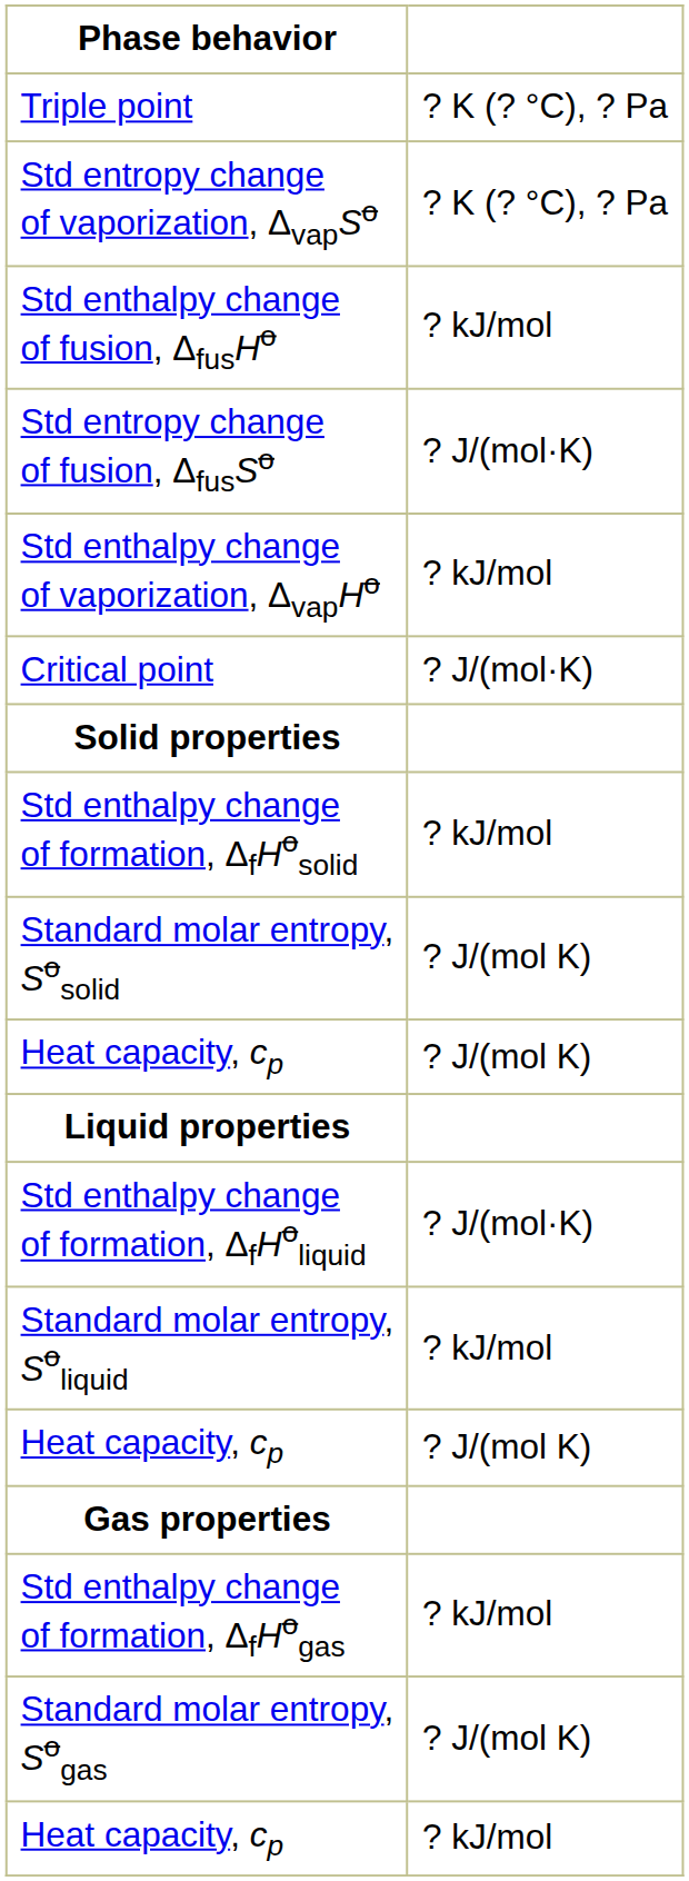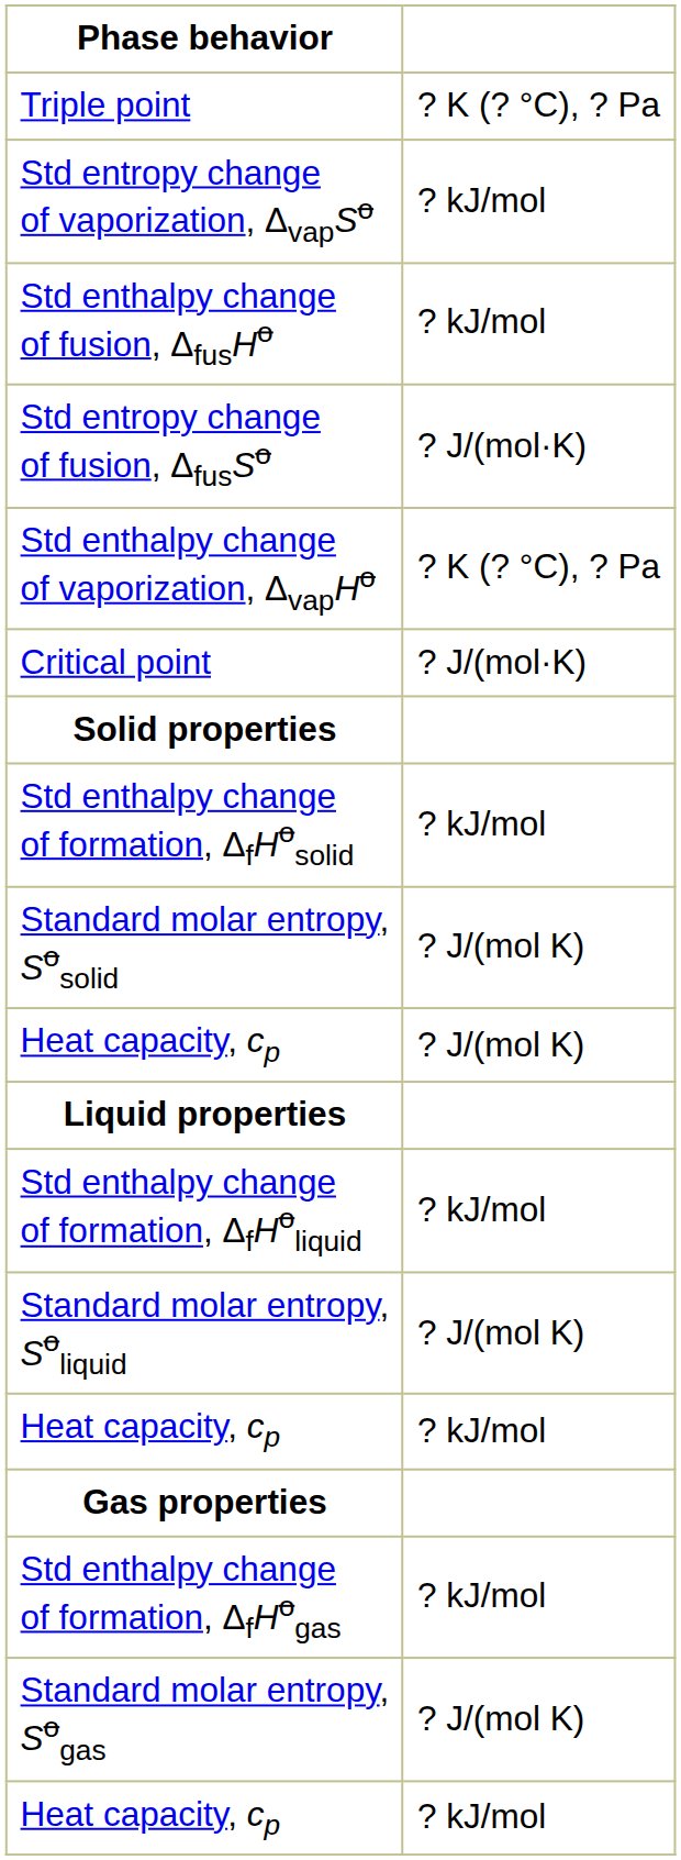row 3 | column 2: ? K (? °C), ? Pa -> ? kJ/mol
row 6 | column 2: ? kJ/mol -> ? K (? °C), ? Pa
row 13 | column 2: ? J/(mol·K) -> ? kJ/mol
row 14 | column 2: ? kJ/mol -> ? J/(mol K)
row 15 | column 2: ? J/(mol K) -> ? kJ/mol
